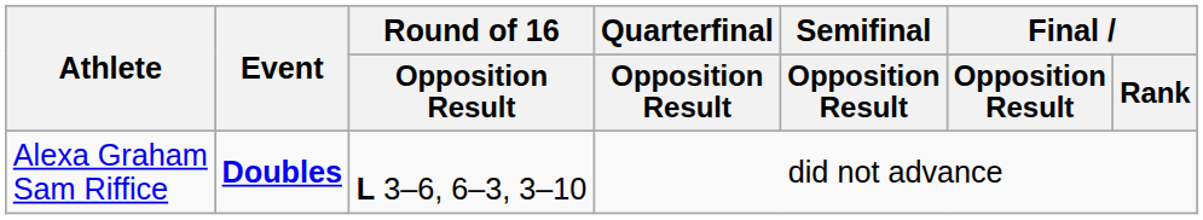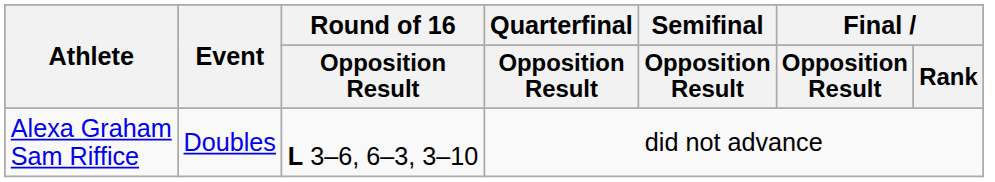Alexa Graham Sam Riffice | Event: bold -> normal
